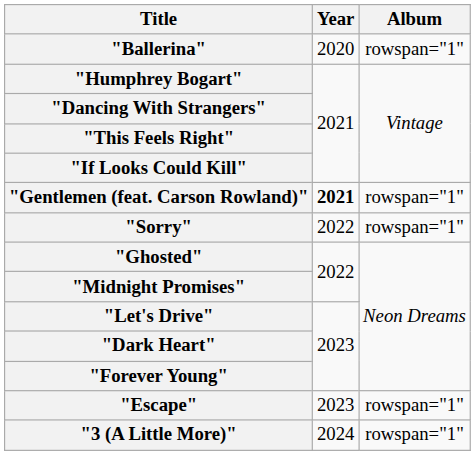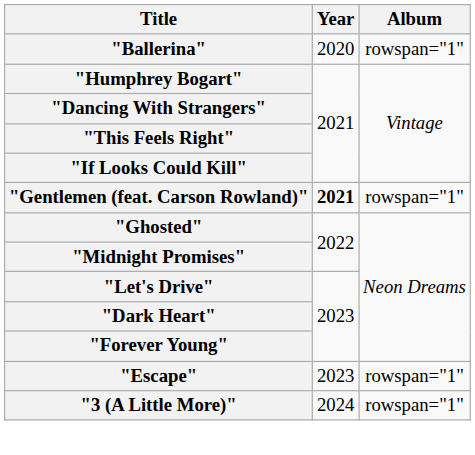- row: "Sorry" | 2022 | rowspan="1"
